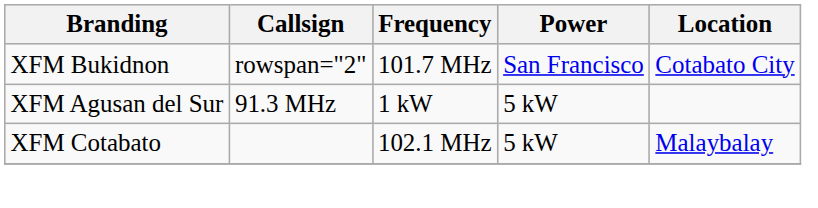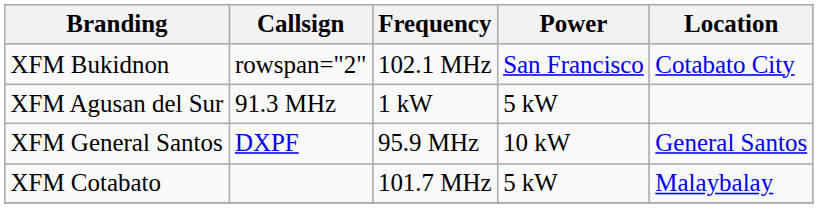XFM Bukidnon | Frequency: 101.7 MHz -> 102.1 MHz
+ row: XFM General Santos | DXPF | 95.9 MHz | 10 kW | General Santos
XFM Cotabato | Frequency: 102.1 MHz -> 101.7 MHz
